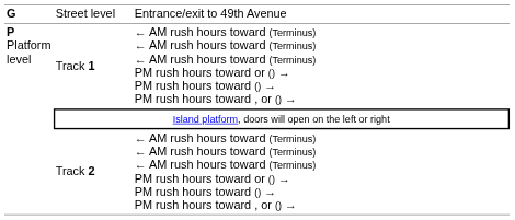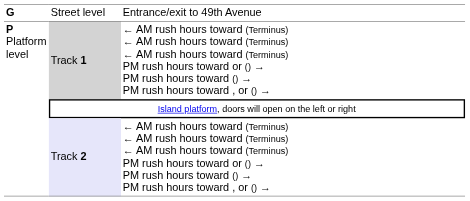Track 1 | column 2: no background -> lightgrey background
Track 2 | column 2: no background -> lavender background
